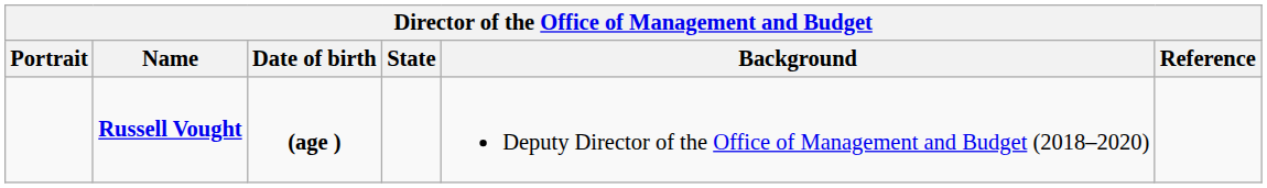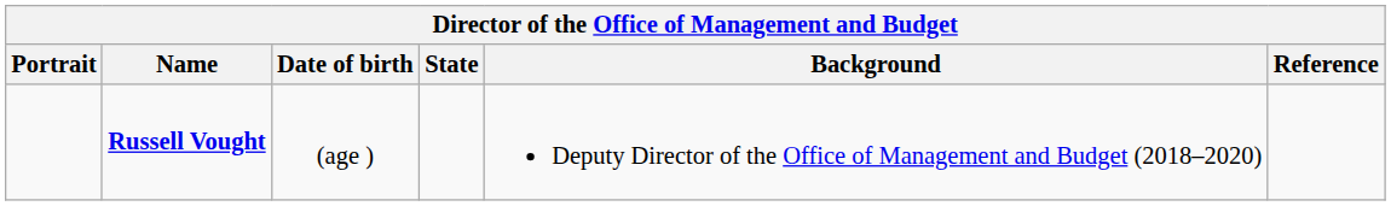Russell Vought | Date of birth: bold -> normal
